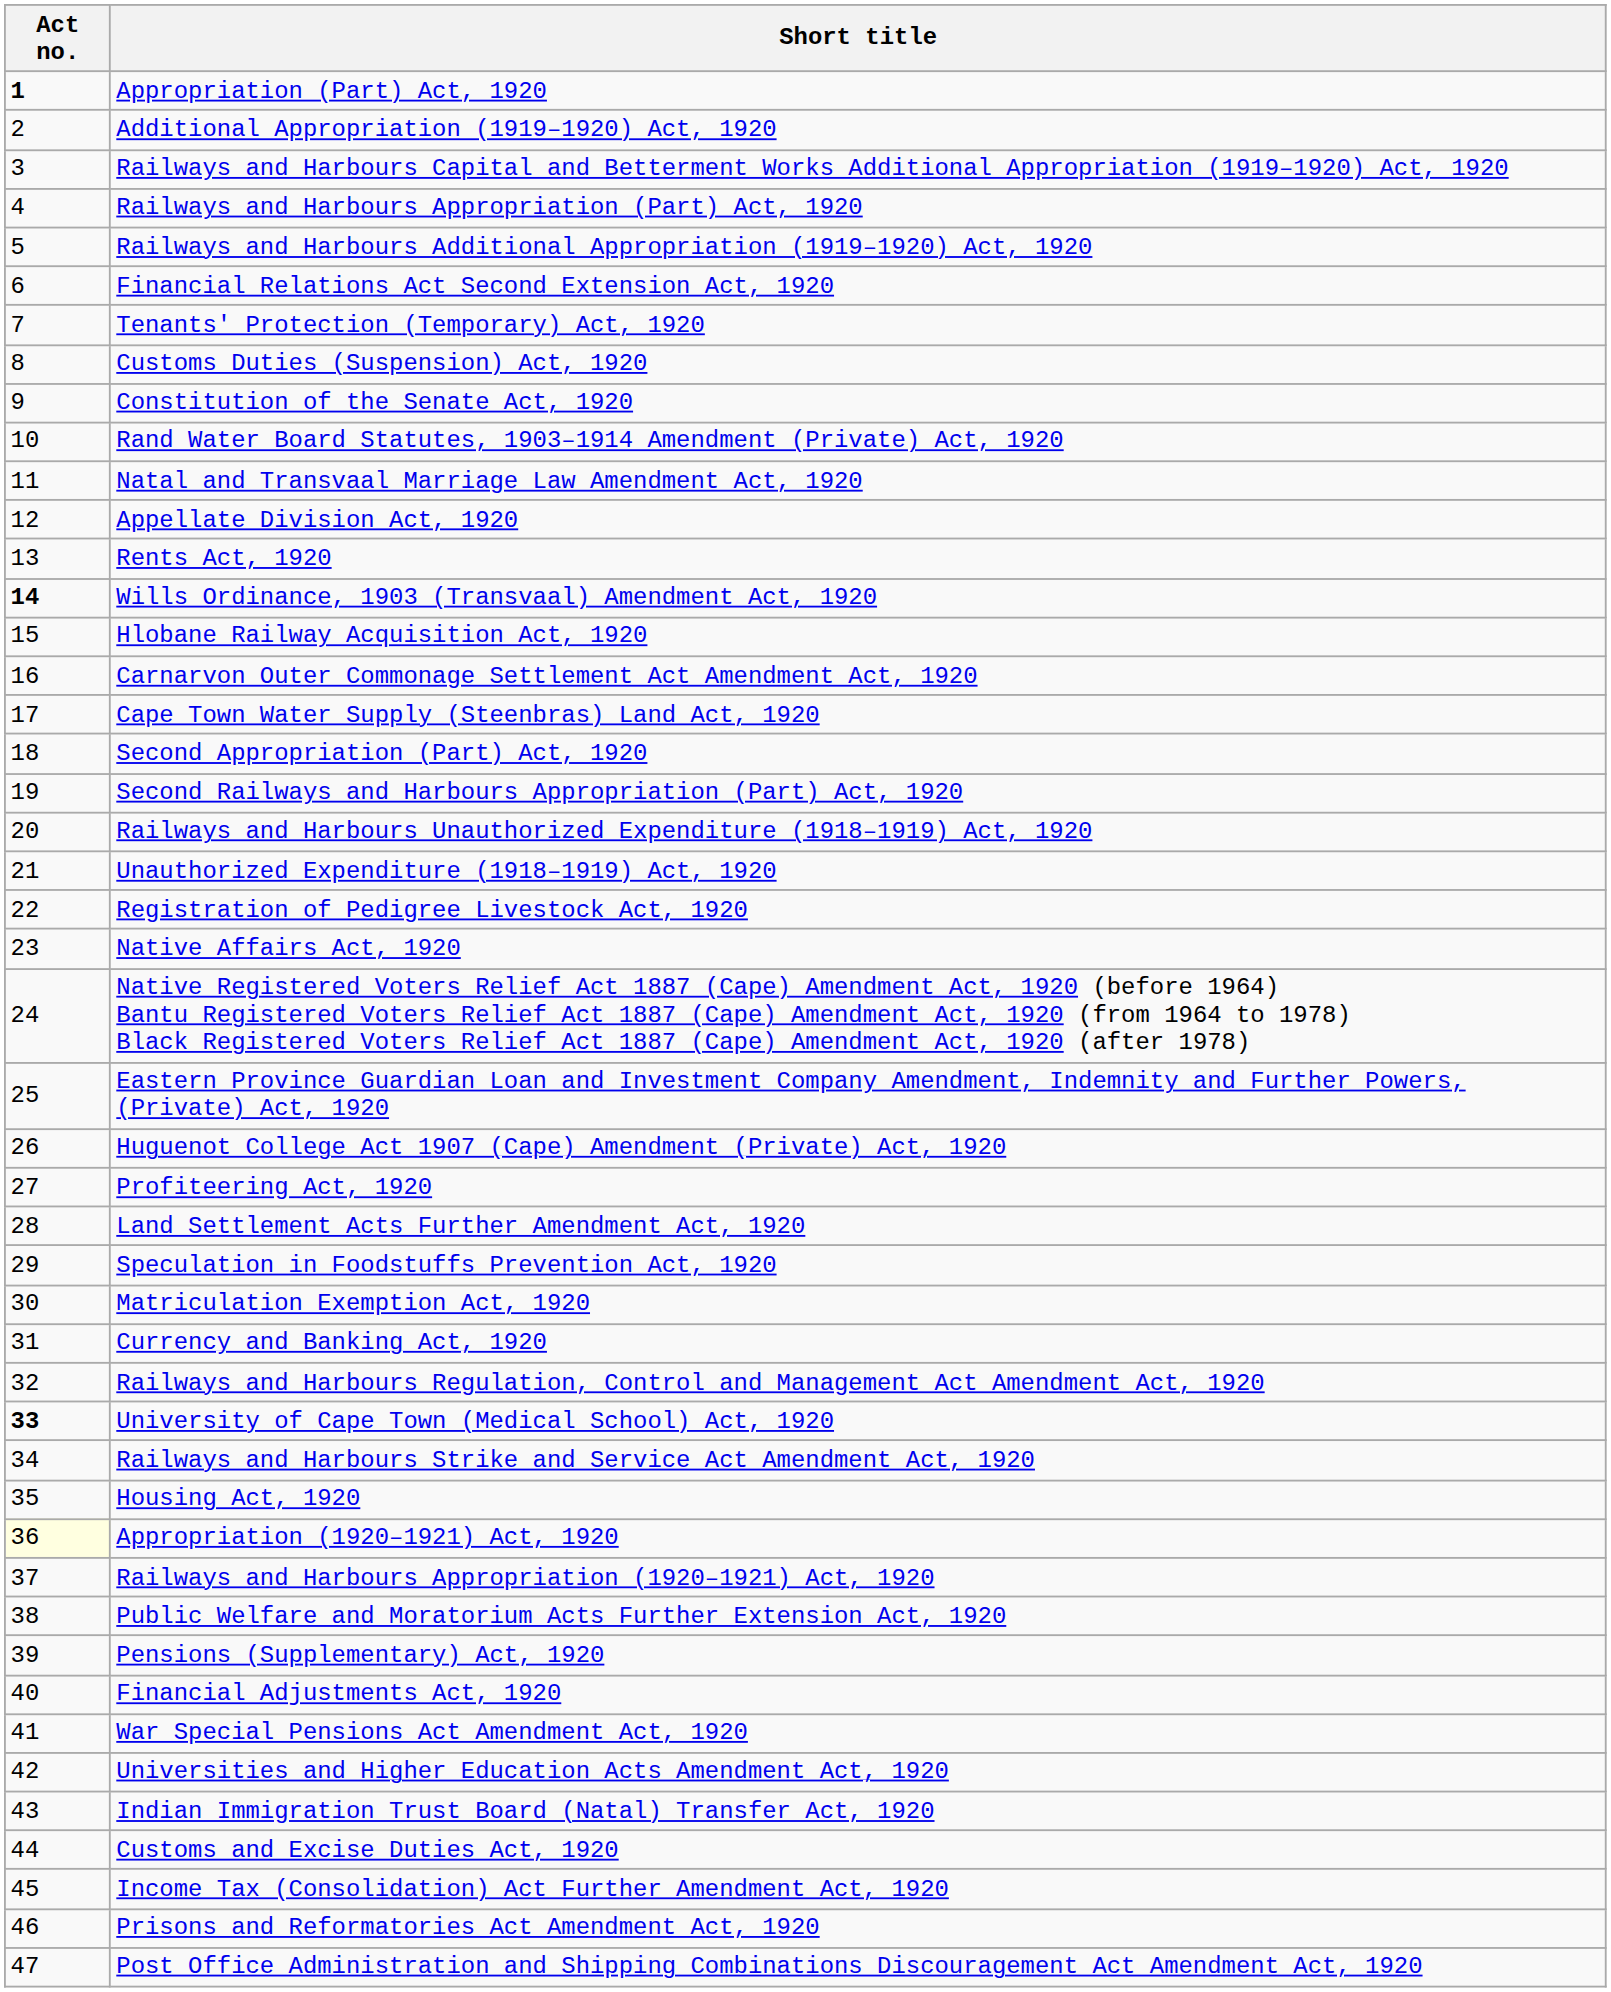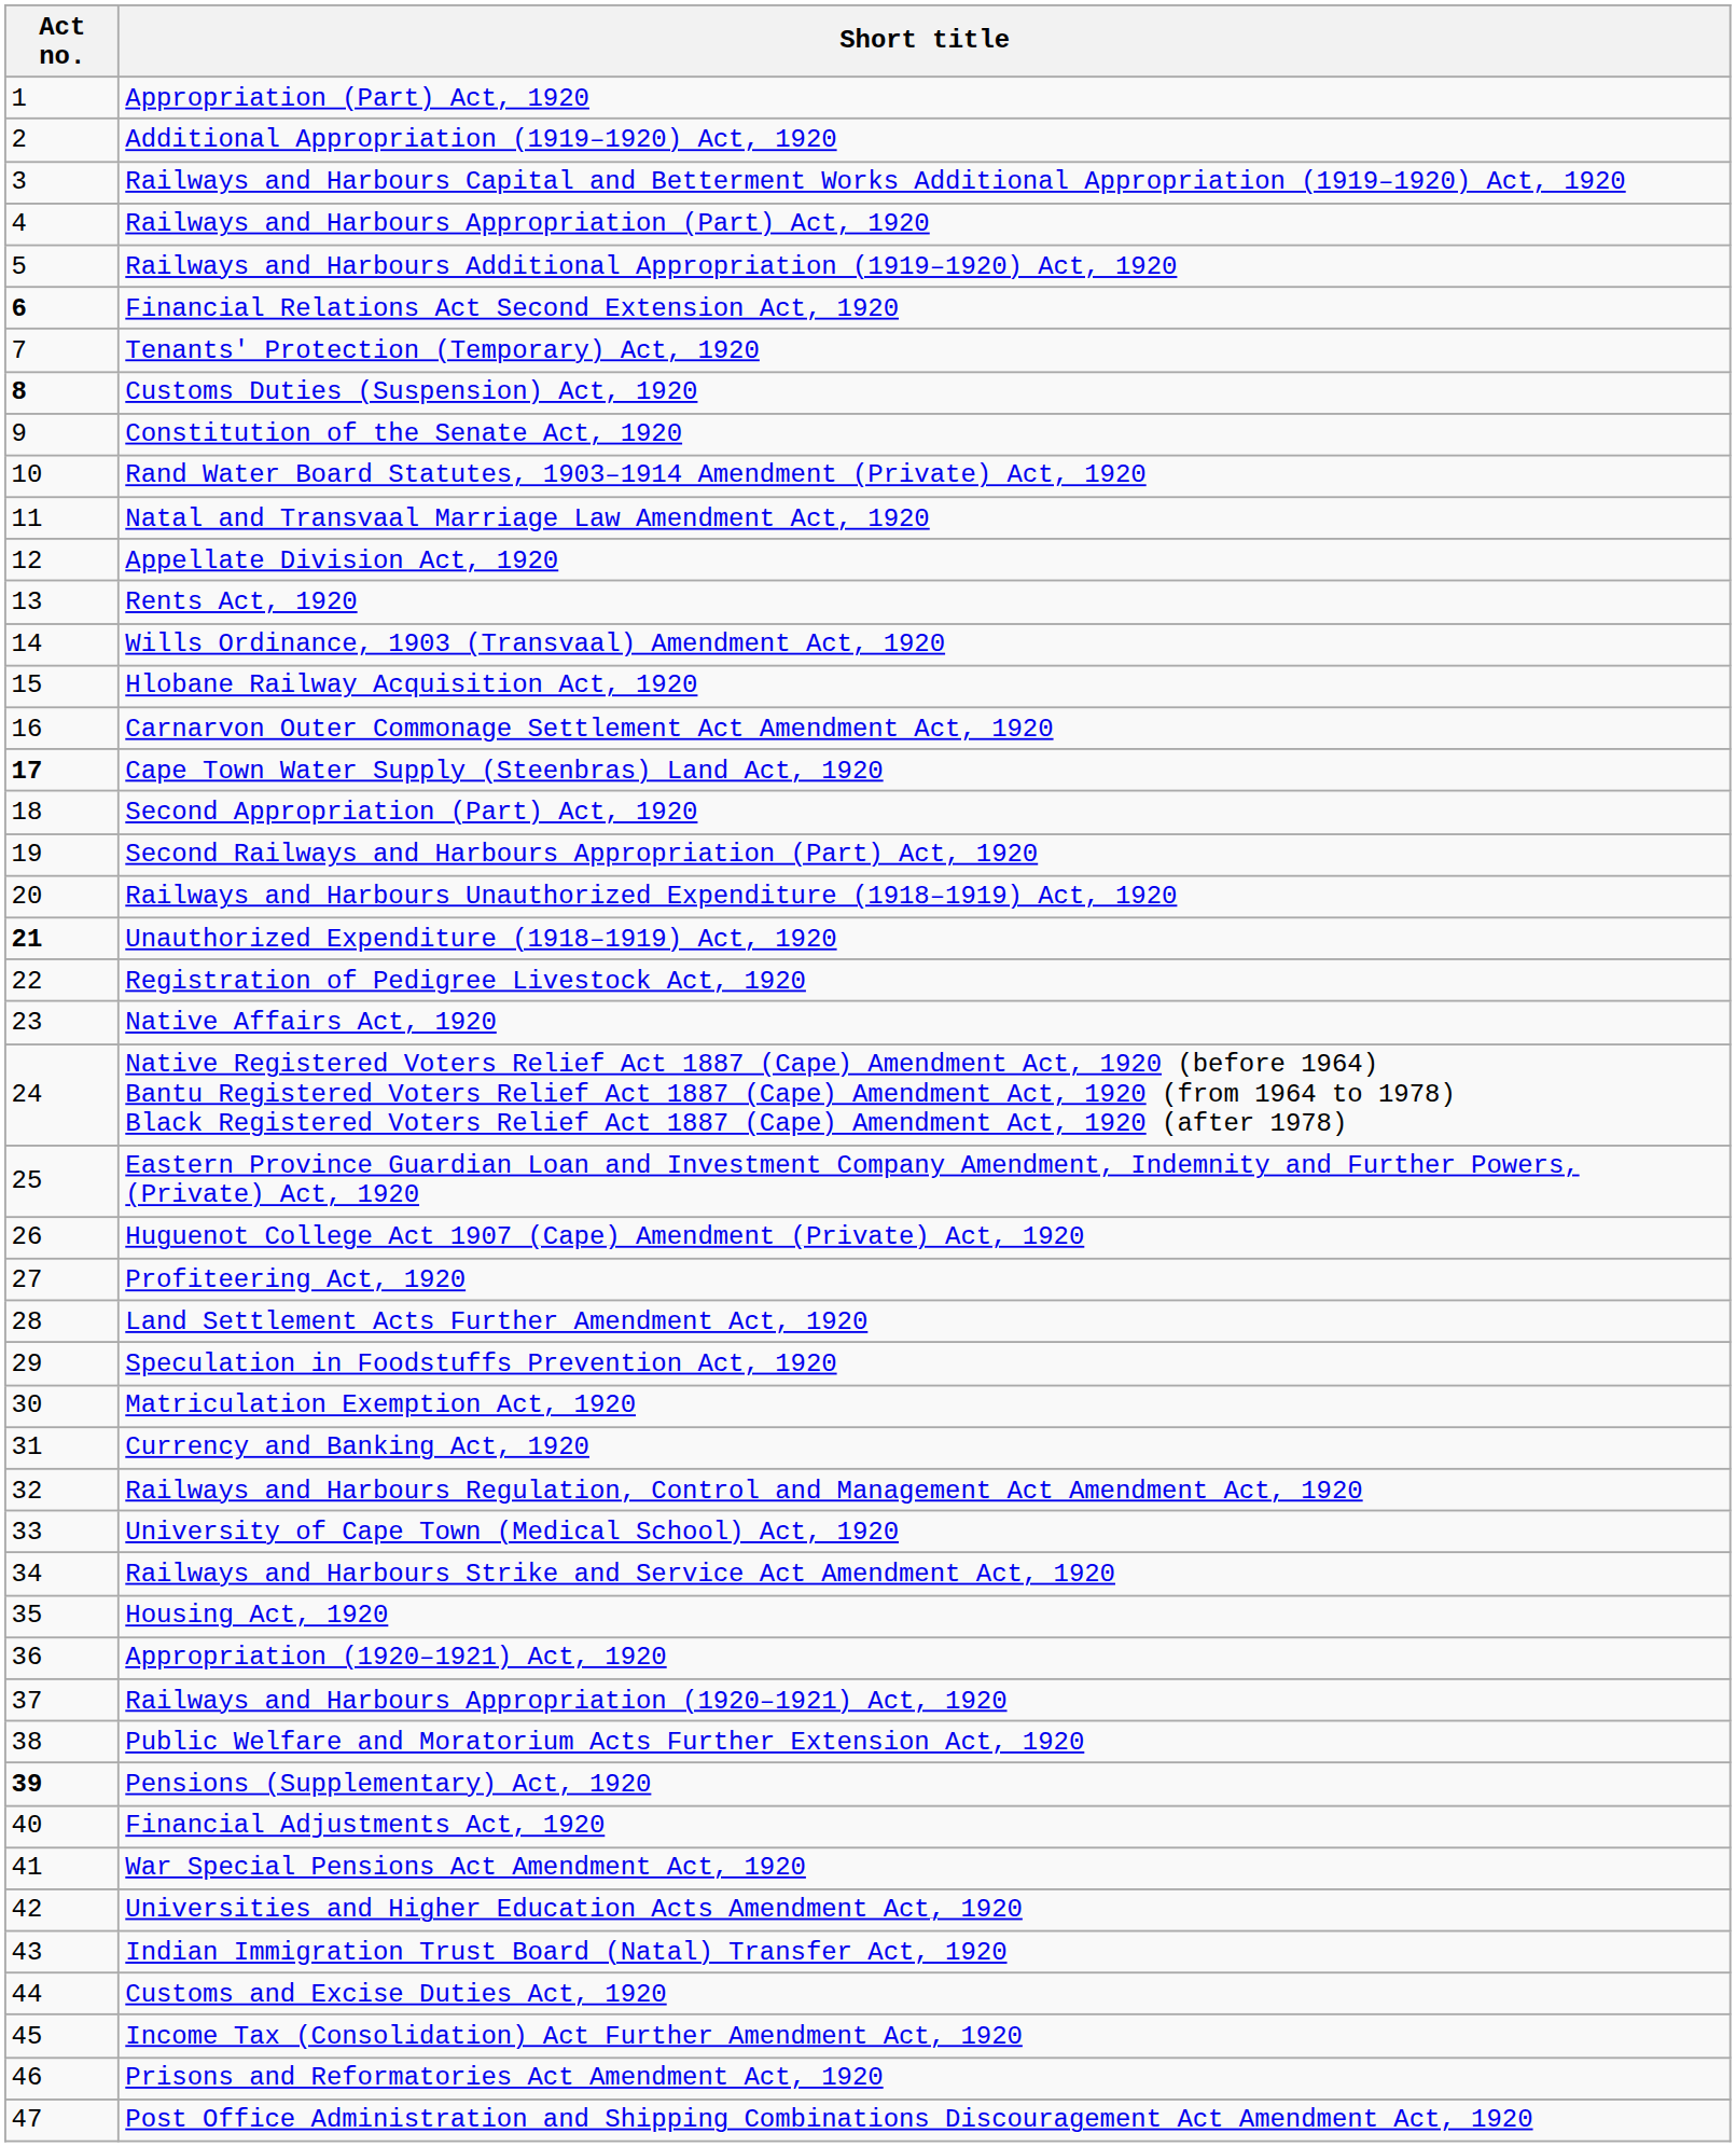Appropriation (Part) Act, 1920 | Act no.: bold -> normal
Financial Relations Act Second Extension Act, 1920 | Act no.: normal -> bold
Customs Duties (Suspension) Act, 1920 | Act no.: normal -> bold
Wills Ordinance, 1903 (Transvaal) Amendment Act, 1920 | Act no.: bold -> normal
Cape Town Water Supply (Steenbras) Land Act, 1920 | Act no.: normal -> bold
Unauthorized Expenditure (1918–1919) Act, 1920 | Act no.: normal -> bold
University of Cape Town (Medical School) Act, 1920 | Act no.: bold -> normal
Appropriation (1920–1921) Act, 1920 | Act no.: lightyellow background -> no background
Pensions (Supplementary) Act, 1920 | Act no.: normal -> bold
